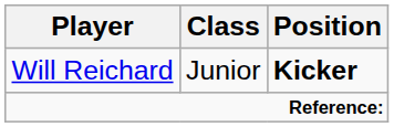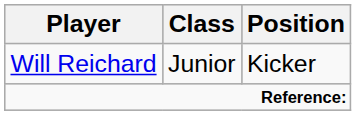Will Reichard | Position: bold -> normal
